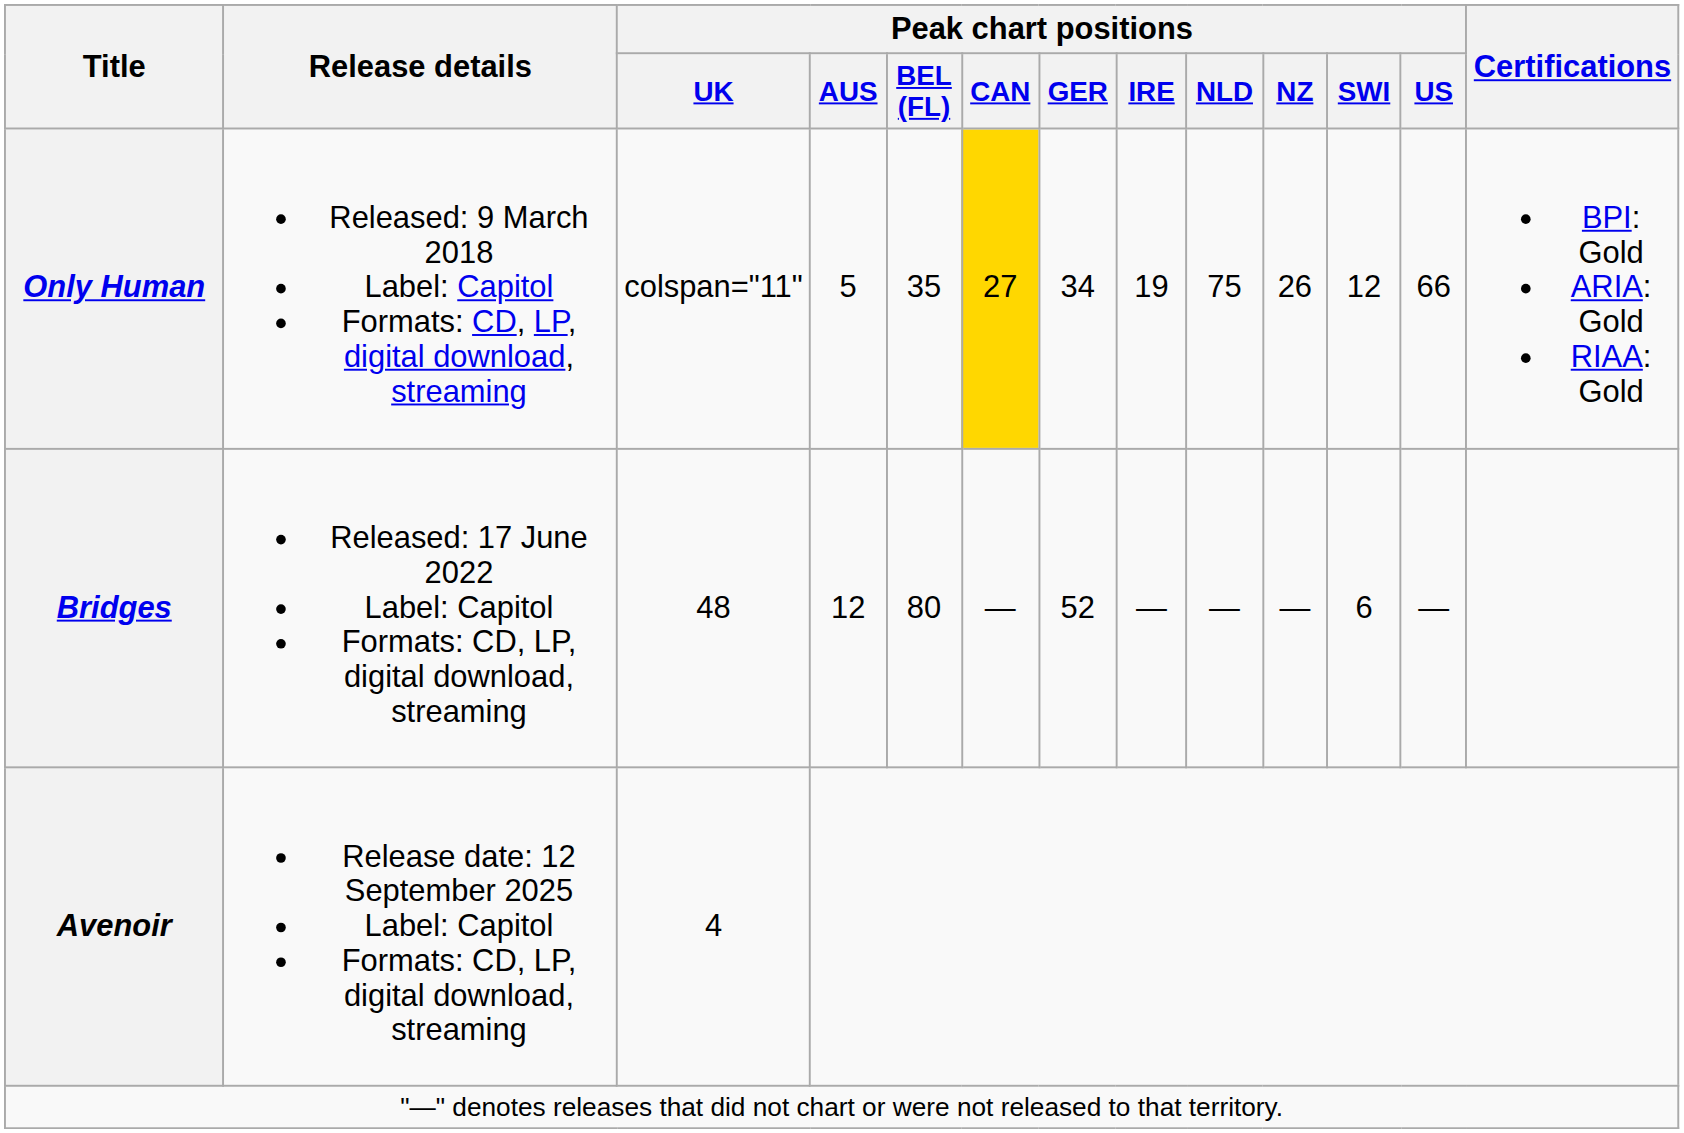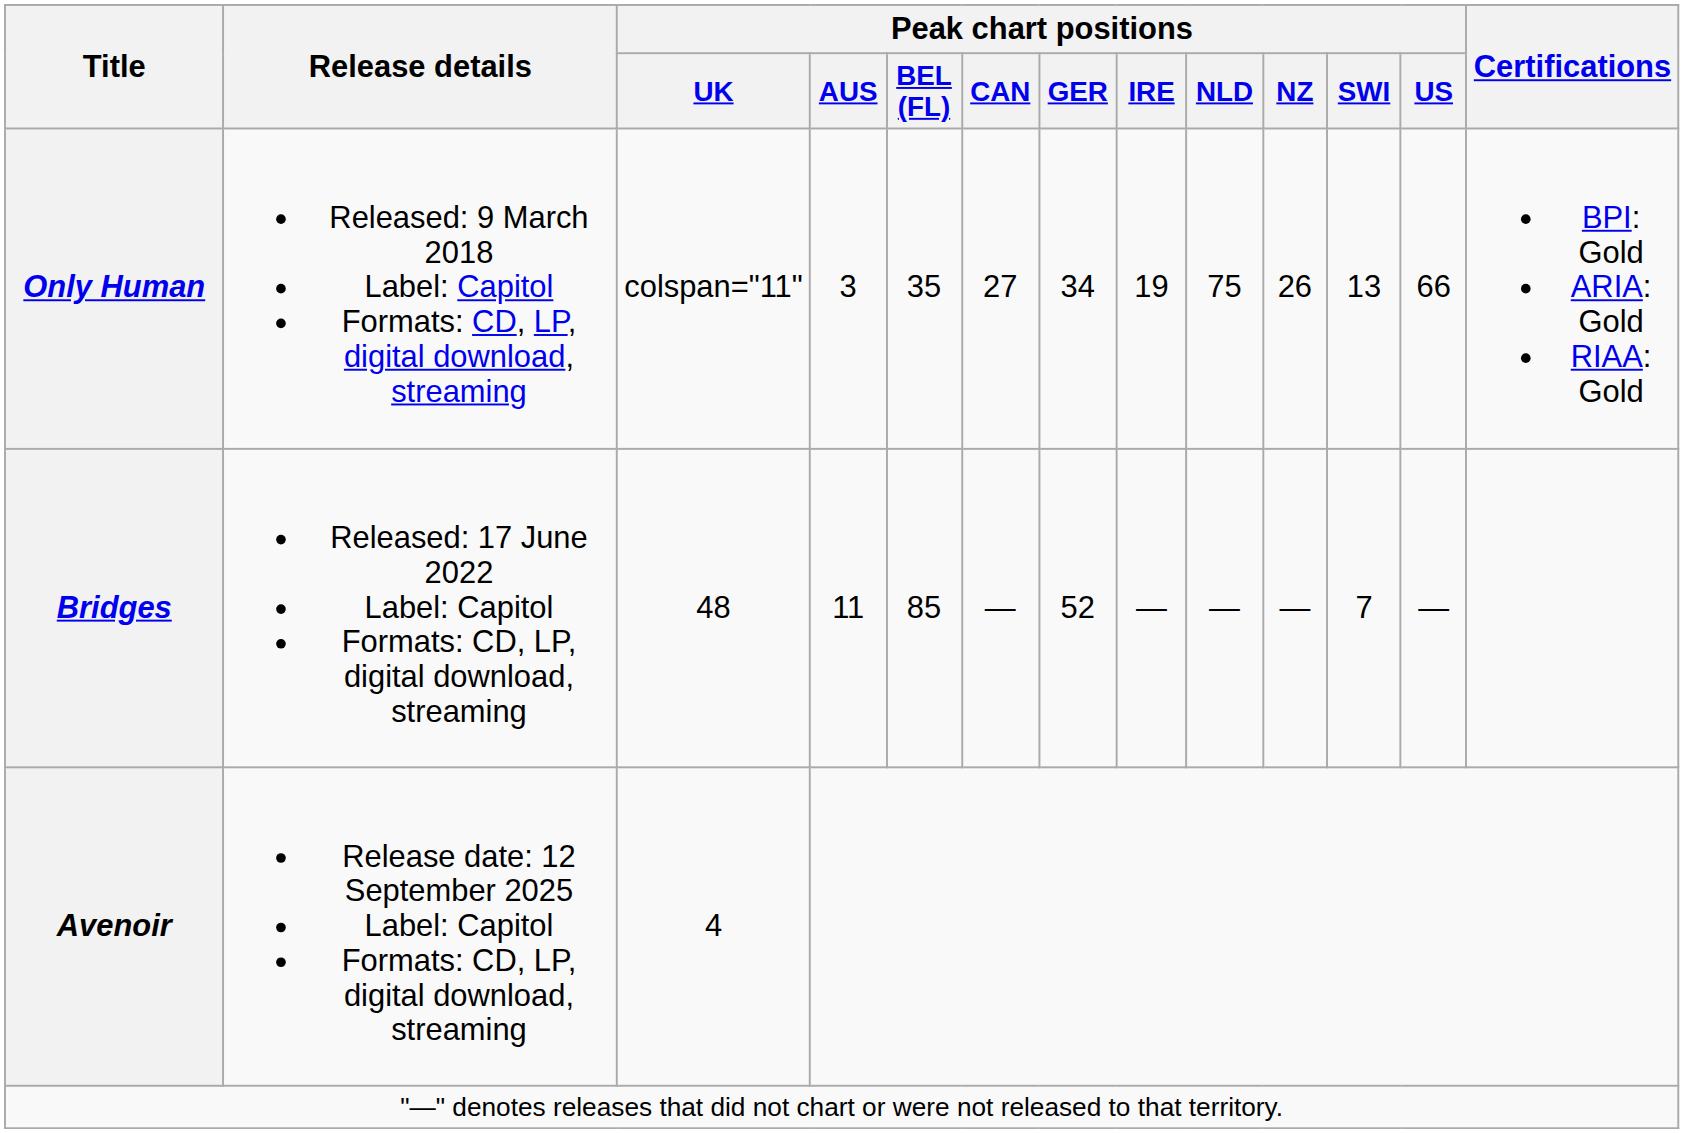Only Human | Peak chart positions / AUS: 5 -> 3
Only Human | Peak chart positions / CAN: gold background -> no background
Only Human | Peak chart positions / SWI: 12 -> 13
Bridges | Peak chart positions / AUS: 12 -> 11
Bridges | Peak chart positions / BEL (FL): 80 -> 85
Bridges | Peak chart positions / SWI: 6 -> 7
